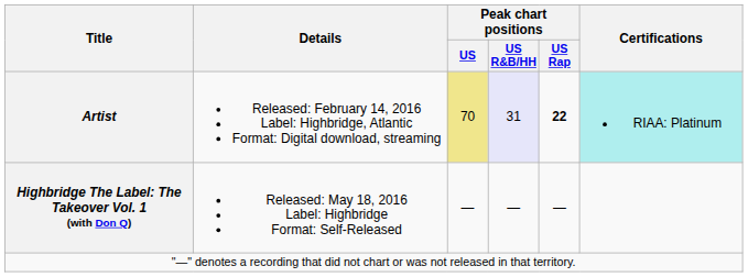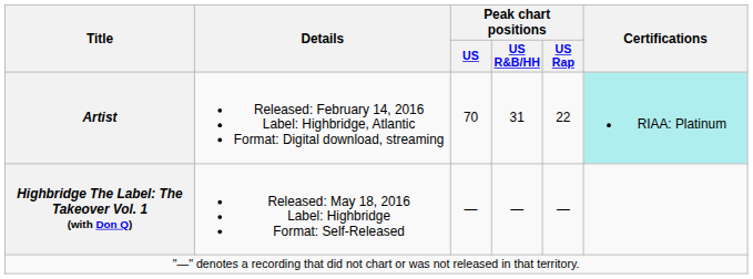Artist | Peak chart positions / US: khaki background -> no background
Artist | Peak chart positions / US R&B/HH: lavender background -> no background
Artist | Peak chart positions / US Rap: bold -> normal
